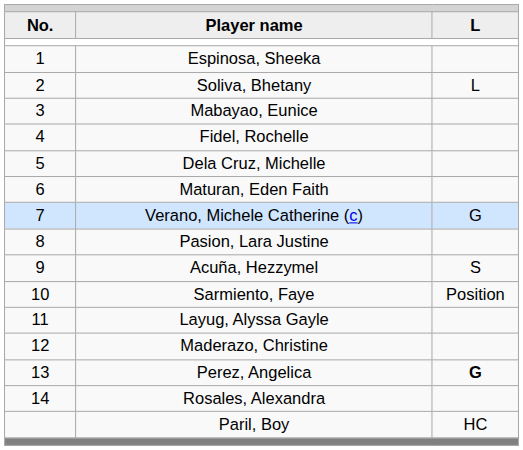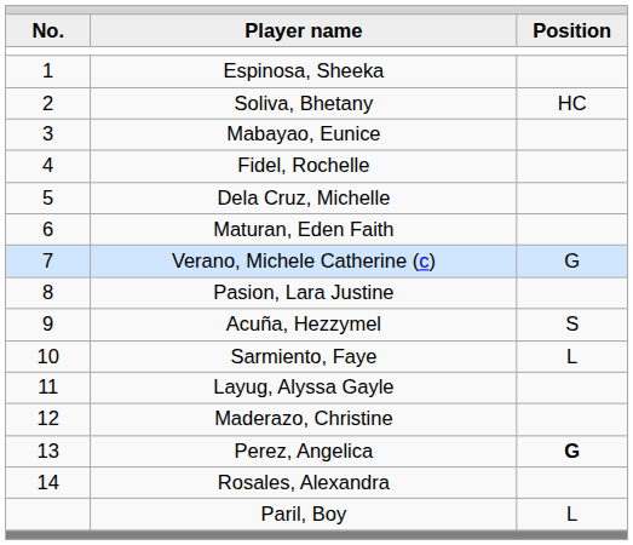Player name | column 3: L -> Position
Soliva, Bhetany | column 3: L -> HC
Sarmiento, Faye | column 3: Position -> L
Paril, Boy | column 3: HC -> L
